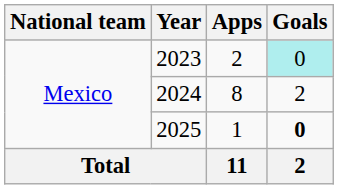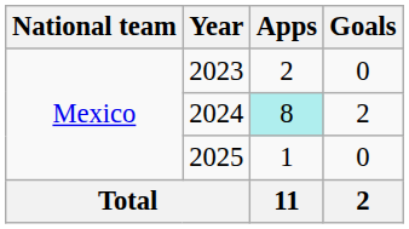2023 | Goals: paleturquoise background -> no background
2024 | Apps: no background -> paleturquoise background
2025 | Goals: bold -> normal
